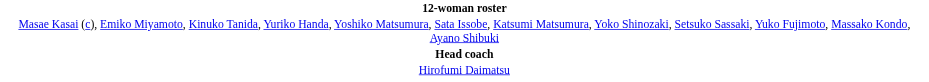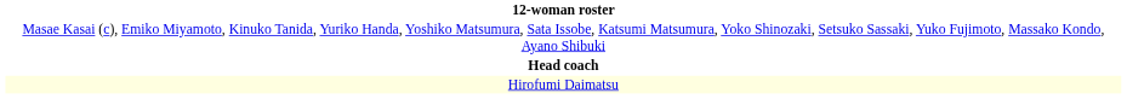row 4 | column 1: no background -> lightyellow background
